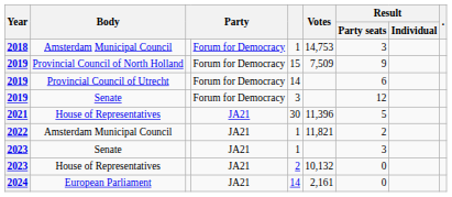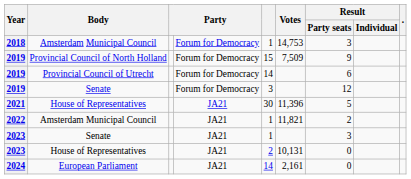2023 / House of Representatives | Votes: 10,132 -> 10,131
